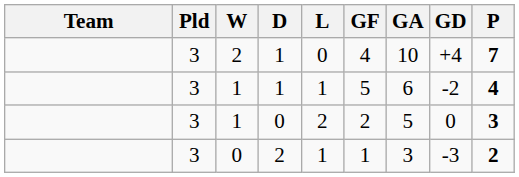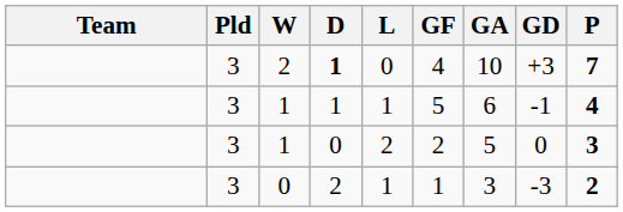row 2 | D: normal -> bold
row 2 | GD: +4 -> +3
row 3 | GD: -2 -> -1
